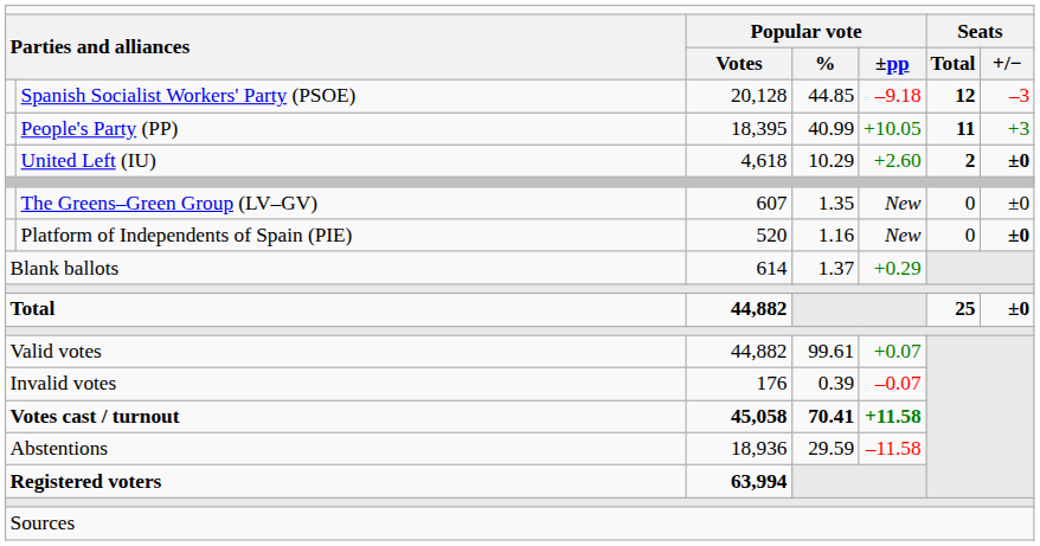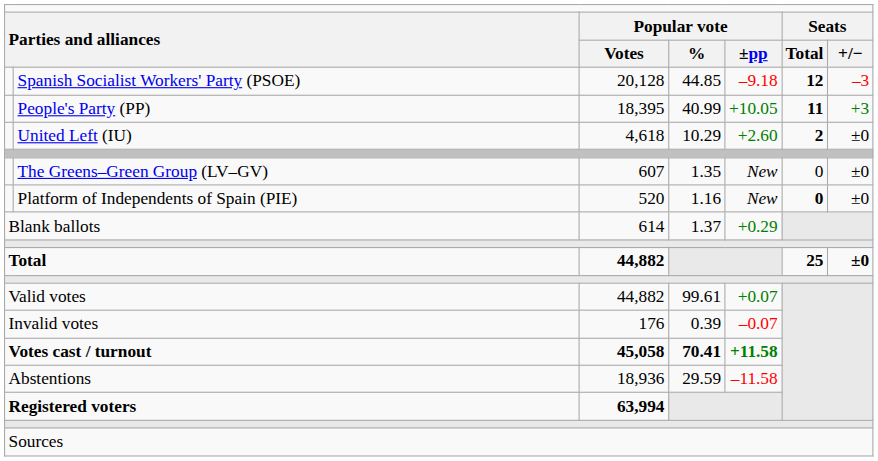United Left (IU) | column 7: bold -> normal
Platform of Independents of Spain (PIE) | column 6: normal -> bold
Platform of Independents of Spain (PIE) | column 7: bold -> normal
